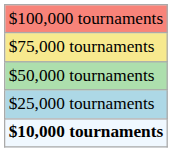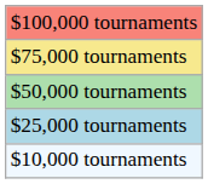row 5 | column 1: bold -> normal
